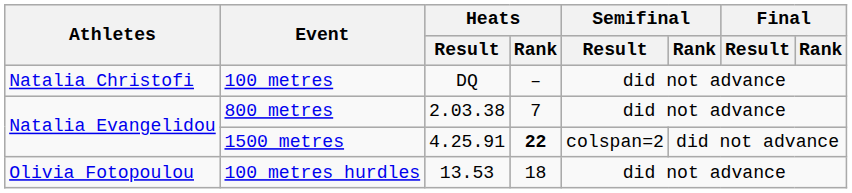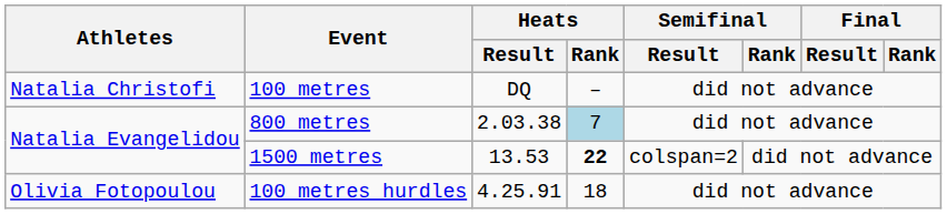800 metres | Heats / Rank: no background -> lightblue background
1500 metres | Heats / Result: 4.25.91 -> 13.53
100 metres hurdles | Heats / Result: 13.53 -> 4.25.91
